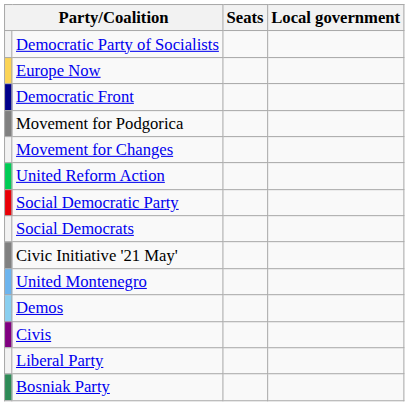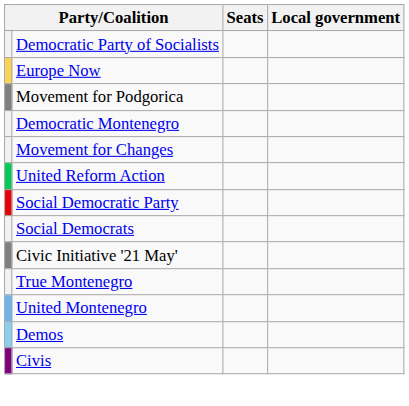- row: Democratic Front
+ row: Democratic Montenegro
+ row: True Montenegro
- row: Liberal Party
- row: Bosniak Party
